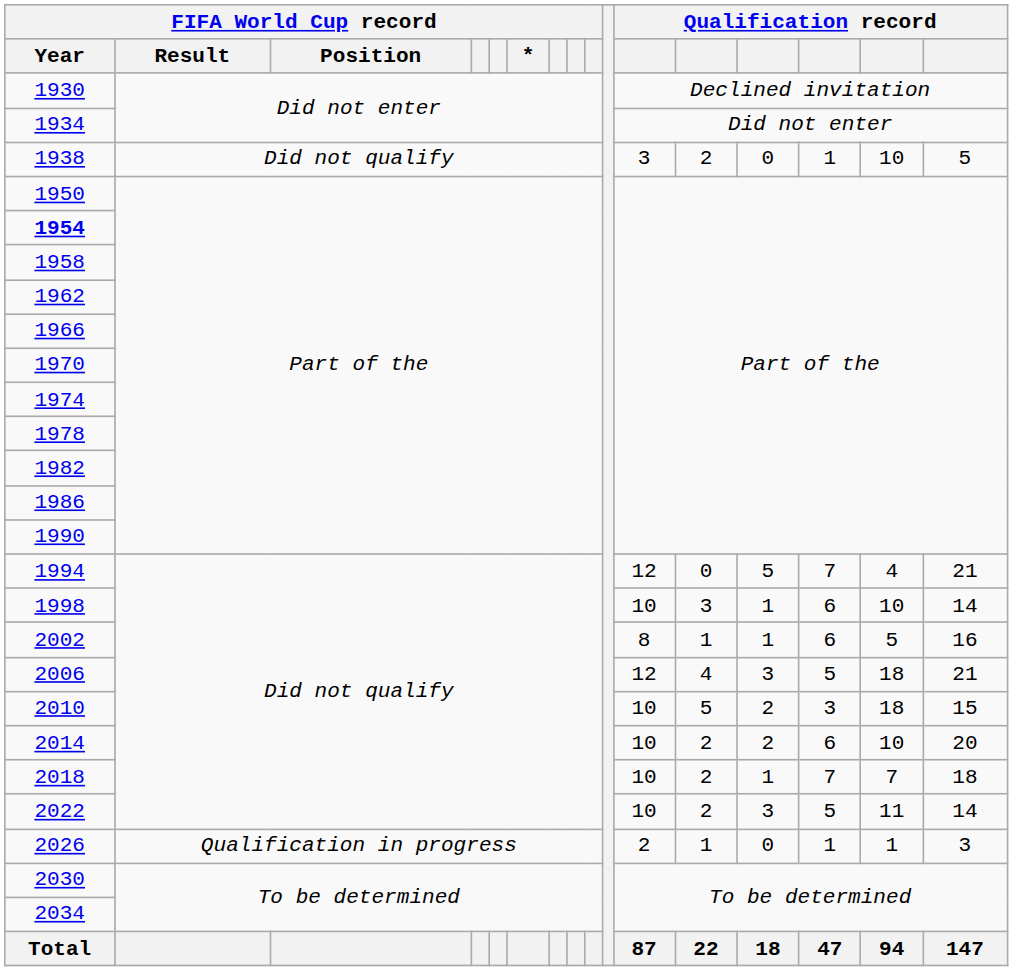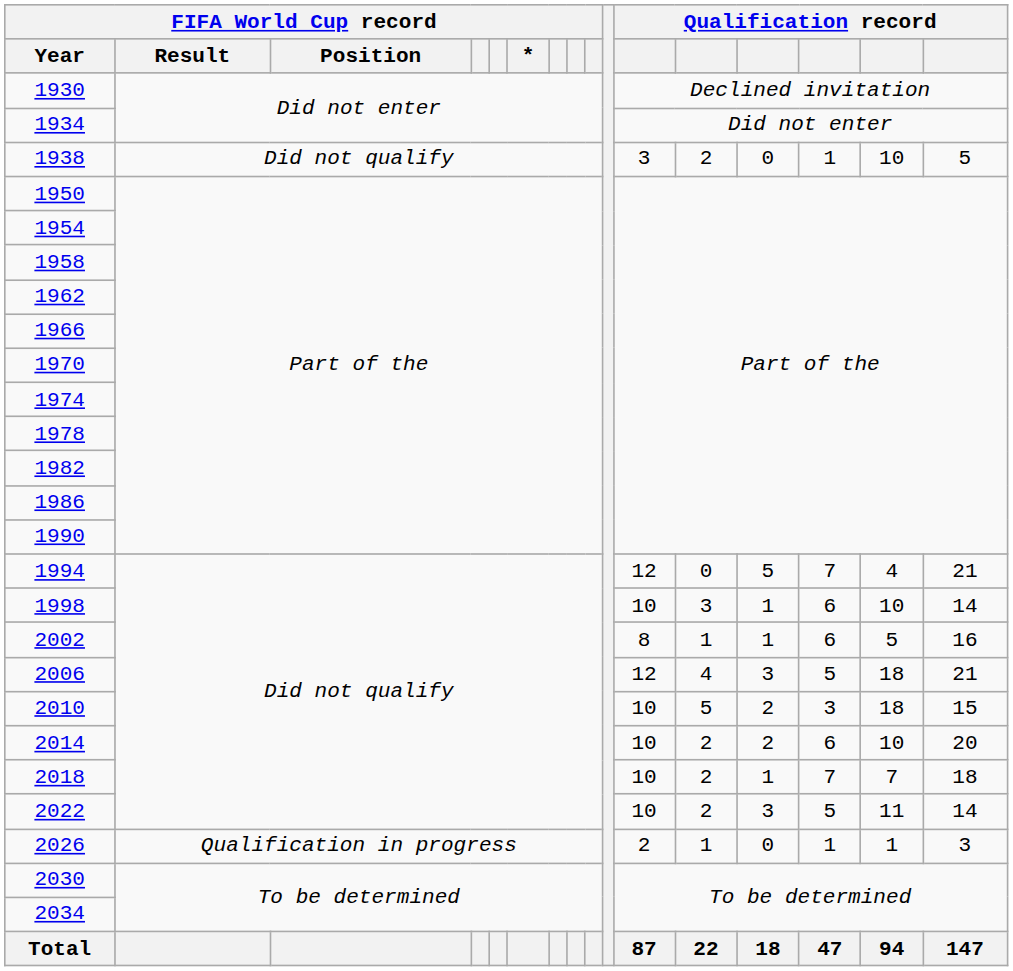1954 | FIFA World Cup record / Year: bold -> normal
